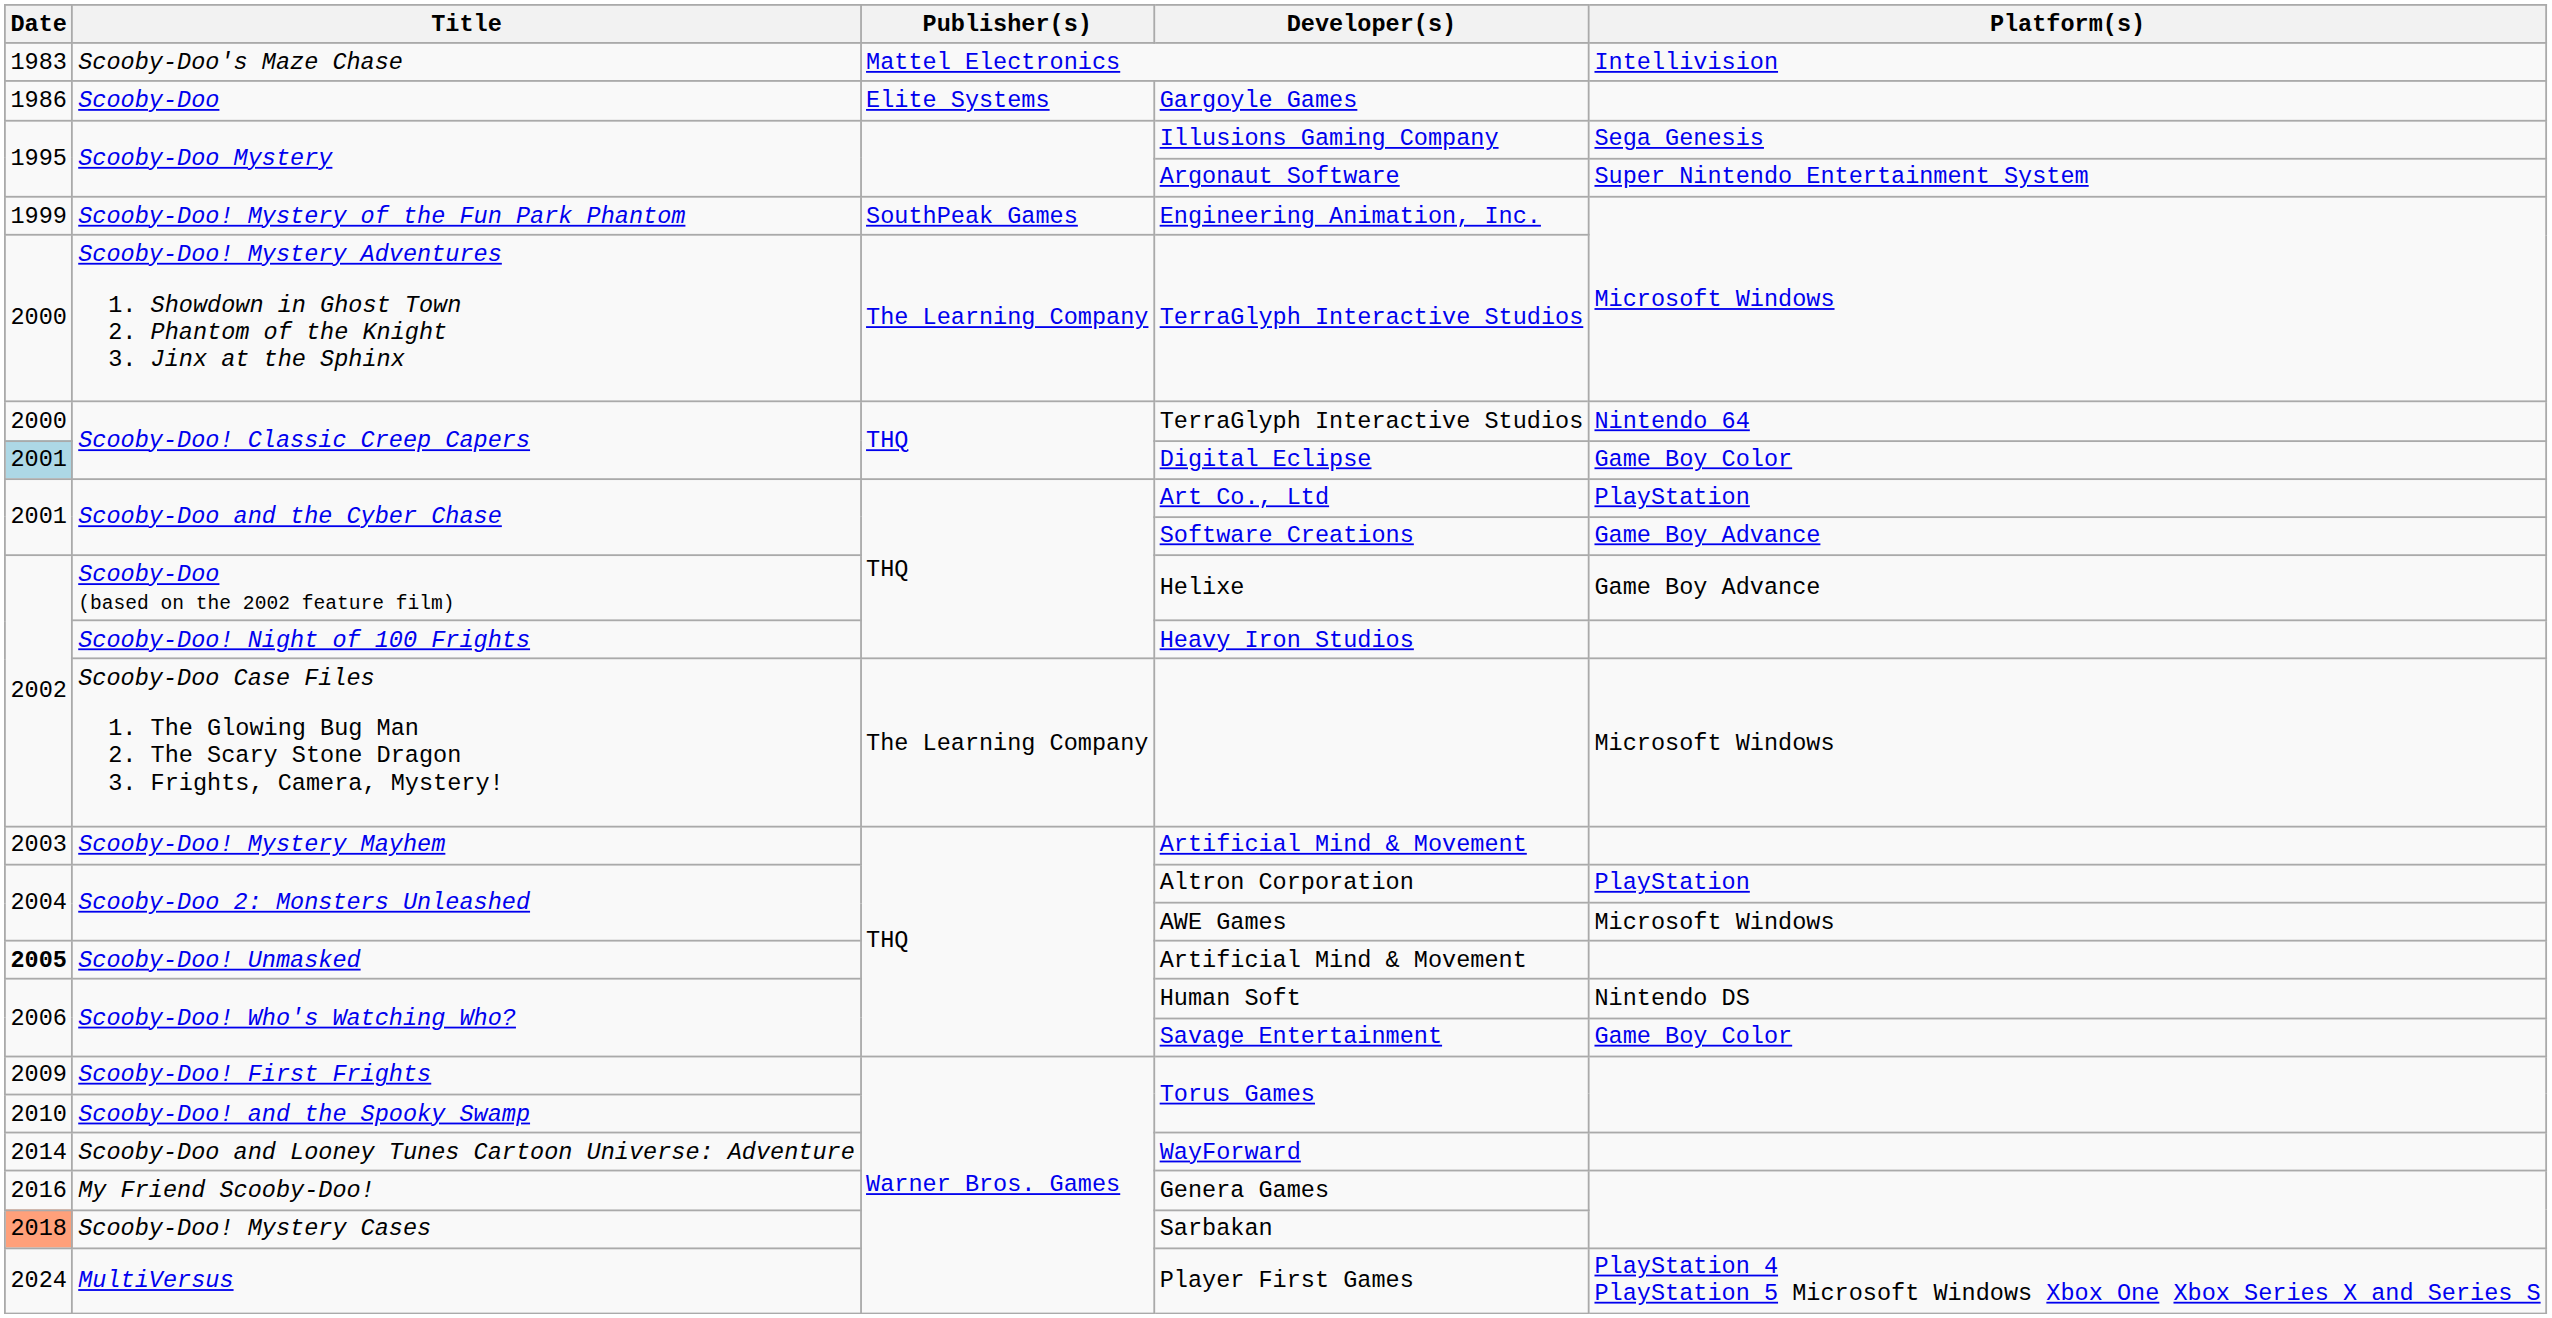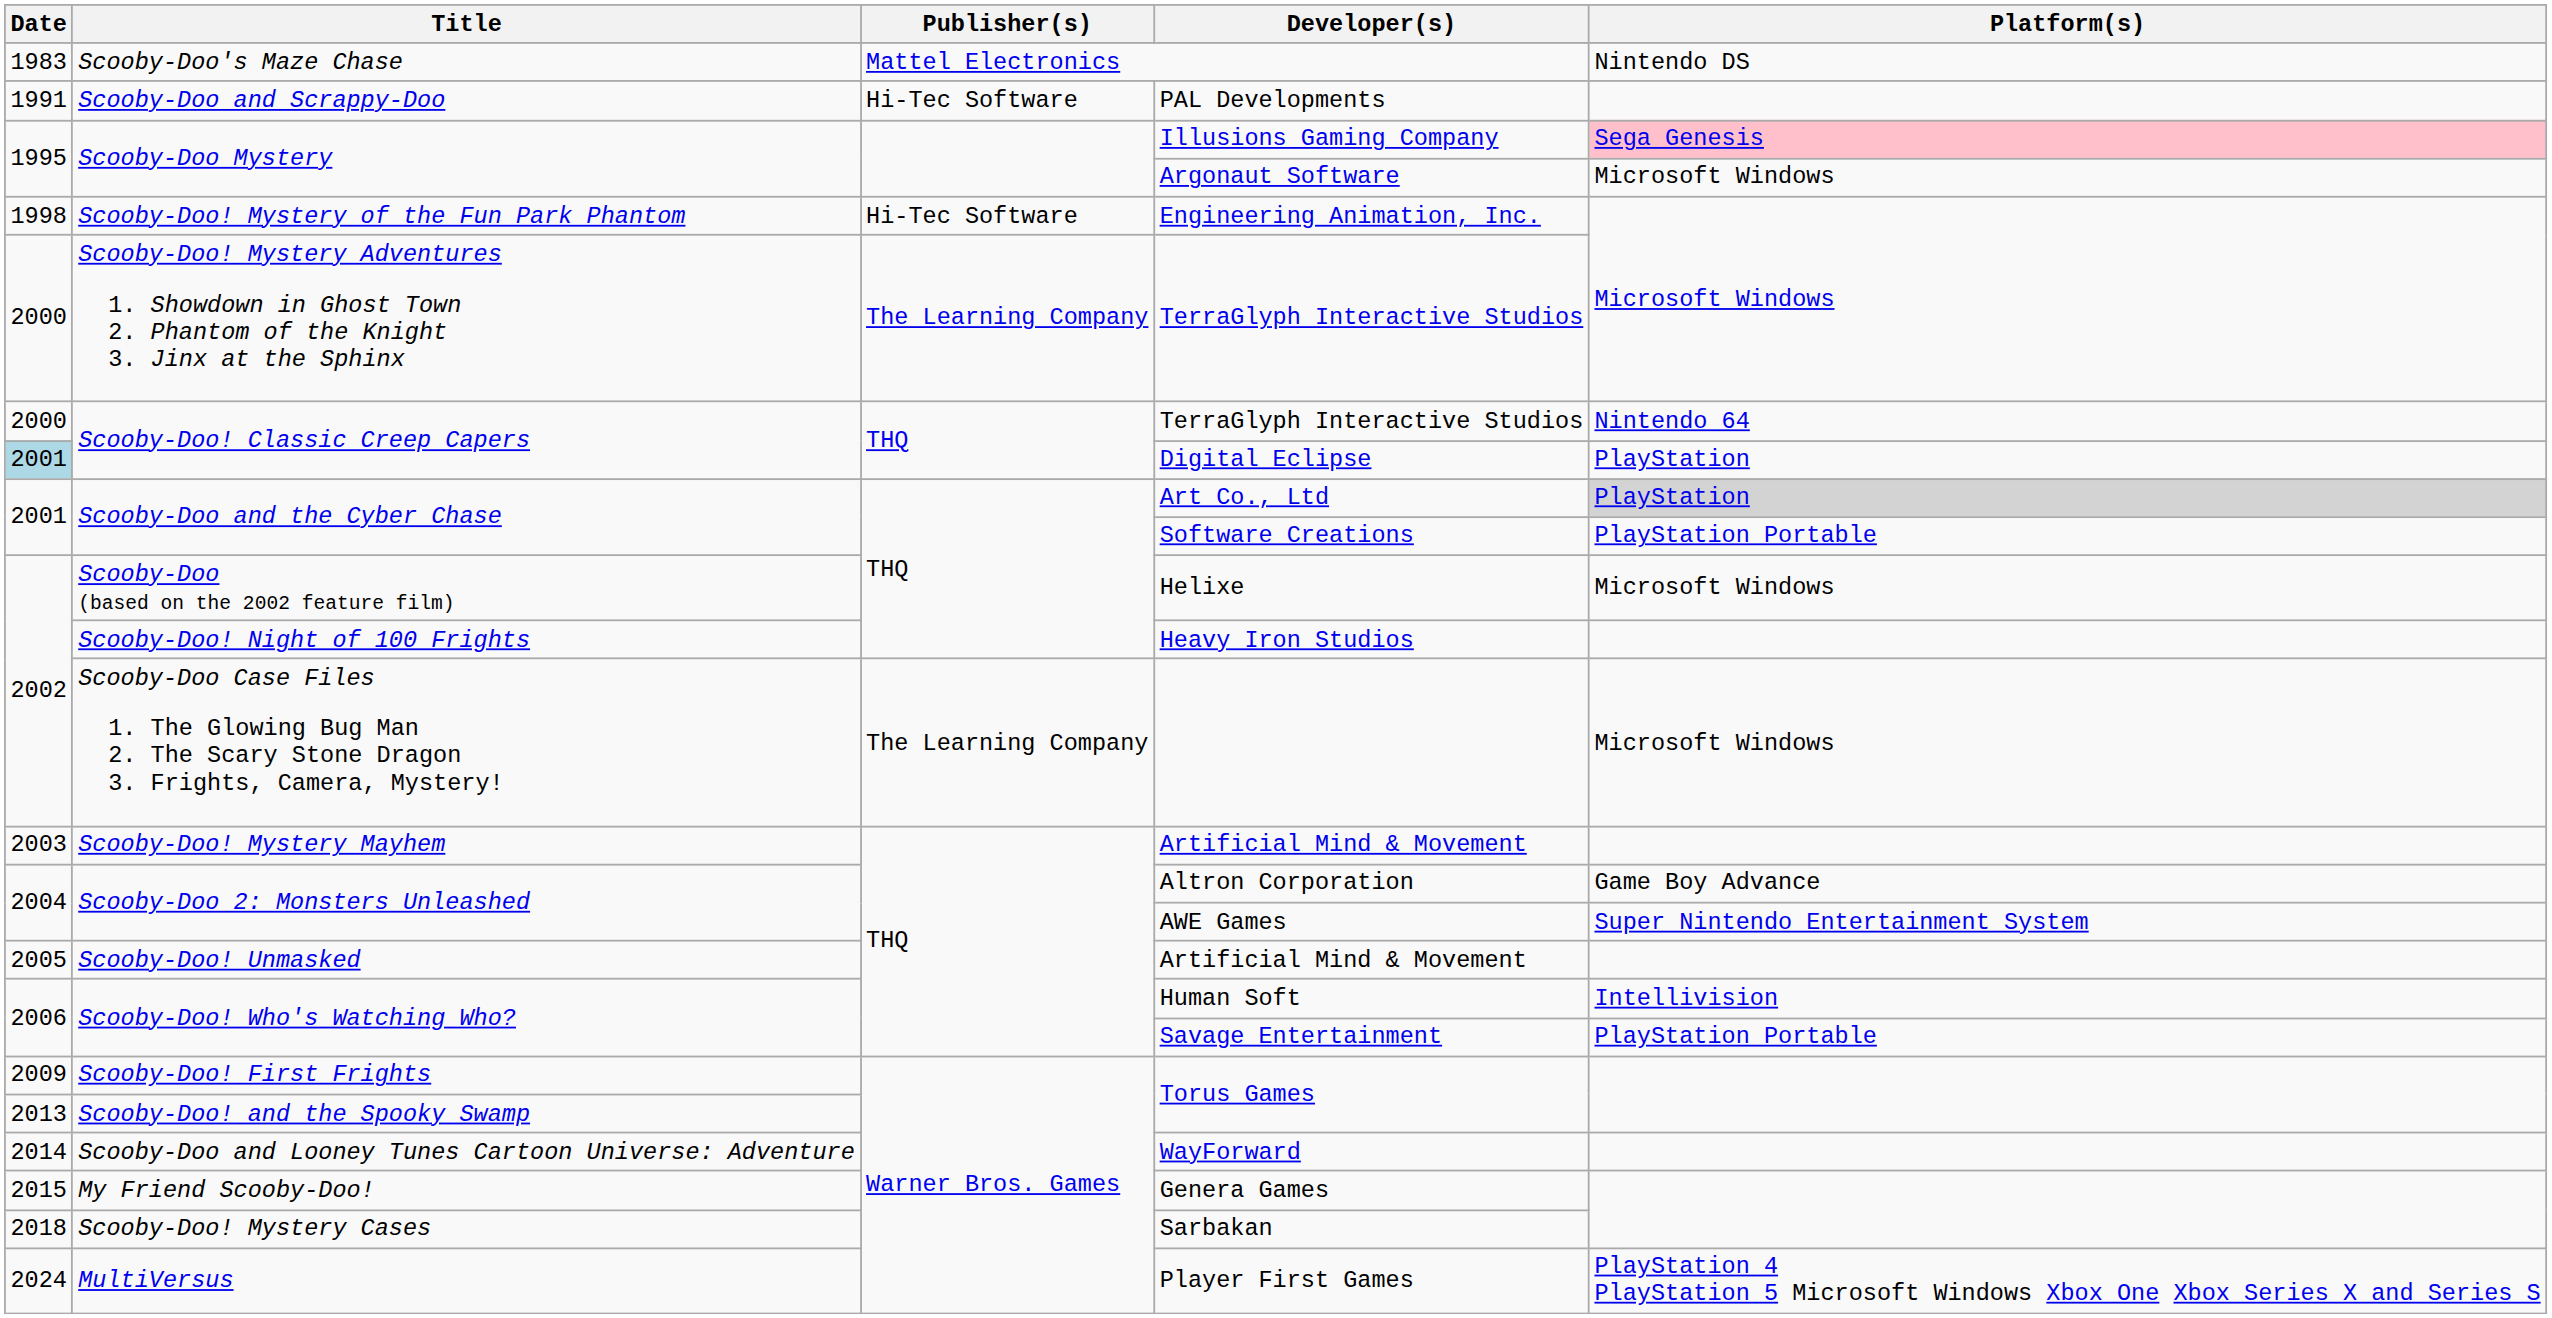Mattel Electronics | Platform(s): Intellivision -> Nintendo DS
- row: 1986 | Scooby-Doo | Elite Systems | Gargoyle Games
+ row: 1991 | Scooby-Doo and Scrappy-Doo | Hi-Tec Software | PAL Developments
Illusions Gaming Company | Platform(s): no background -> pink background
Argonaut Software | Platform(s): Super Nintendo Entertainment System -> Microsoft Windows
Engineering Animation, Inc. | Date: 1999 -> 1998
Engineering Animation, Inc. | Publisher(s): SouthPeak Games -> Hi-Tec Software
Digital Eclipse | Platform(s): Game Boy Color -> PlayStation
Art Co., Ltd | Platform(s): no background -> lightgrey background
Software Creations | Platform(s): Game Boy Advance -> PlayStation Portable
Helixe | Platform(s): Game Boy Advance -> Microsoft Windows
Altron Corporation | Platform(s): PlayStation -> Game Boy Advance
AWE Games | Platform(s): Microsoft Windows -> Super Nintendo Entertainment System
Scooby-Doo! Unmasked / Artificial Mind & Movement | Date: bold -> normal
Human Soft | Platform(s): Nintendo DS -> Intellivision
Savage Entertainment | Platform(s): Game Boy Color -> PlayStation Portable
Scooby-Doo! and the Spooky Swamp / Torus Games | Date: 2010 -> 2013
Genera Games | Date: 2016 -> 2015
Sarbakan | Date: lightsalmon background -> no background
